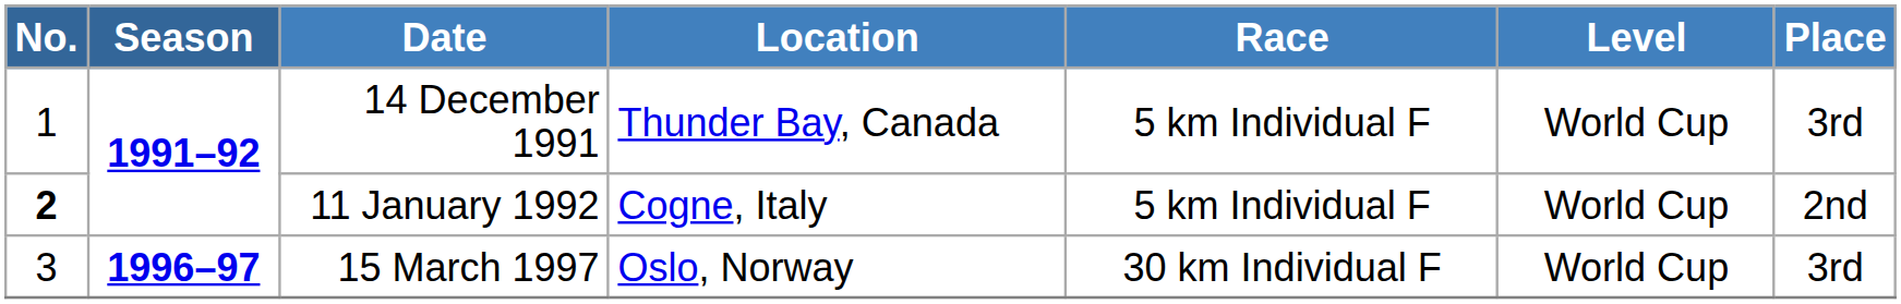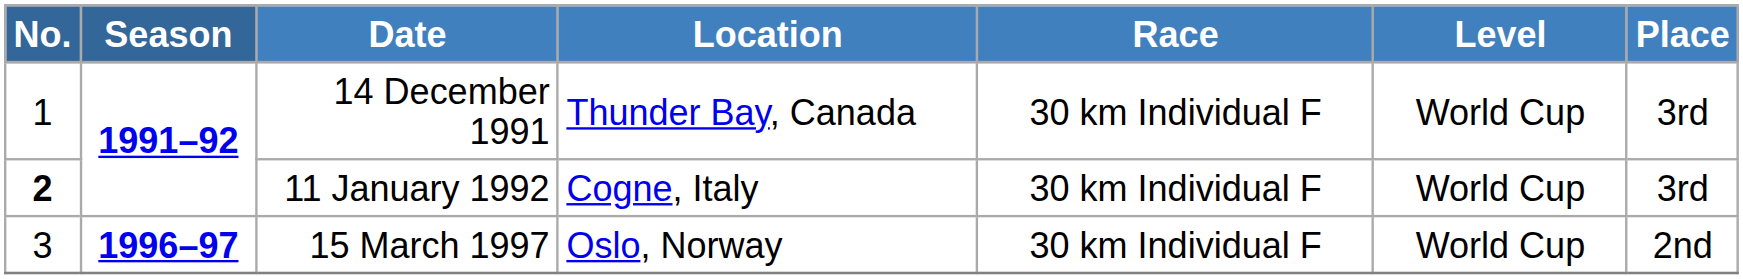14 December 1991 | Race: 5 km Individual F -> 30 km Individual F
11 January 1992 | Race: 5 km Individual F -> 30 km Individual F
11 January 1992 | Place: 2nd -> 3rd
15 March 1997 | Place: 3rd -> 2nd
